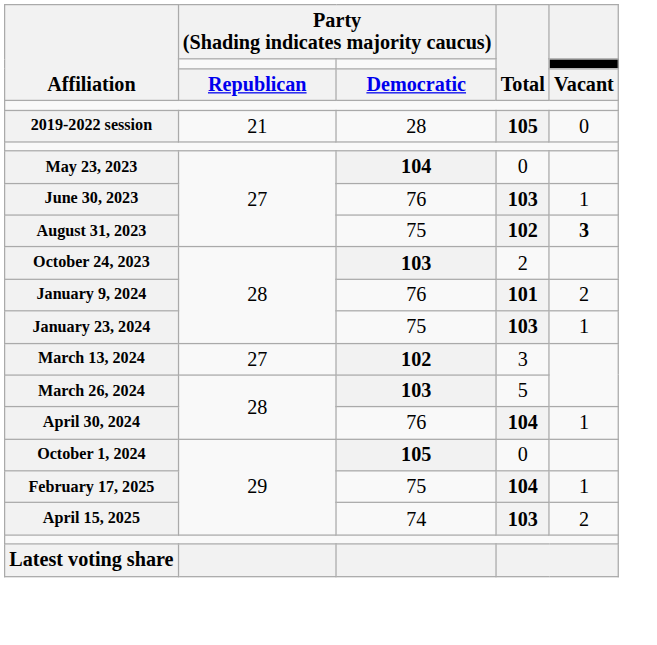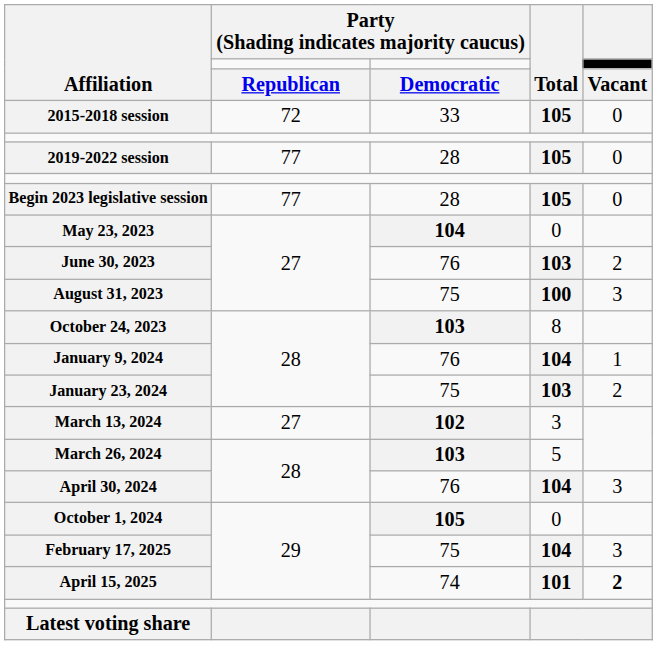+ row: 2015-2018 session | 72 | 33 | 105 | 0
2019-2022 session | column 2: 21 -> 77
+ row: Begin 2023 legislative session | 77 | 28 | 105 | 0
June 30, 2023 | column 5: 1 -> 2
August 31, 2023 | Total: 102 -> 100
August 31, 2023 | column 5: bold -> normal
October 24, 2023 | Total: 2 -> 8
January 9, 2024 | Total: 101 -> 104
January 9, 2024 | column 5: 2 -> 1
January 23, 2024 | column 5: 1 -> 2
April 30, 2024 | column 5: 1 -> 3
February 17, 2025 | column 5: 1 -> 3
April 15, 2025 | Total: 103 -> 101
April 15, 2025 | column 5: normal -> bold
